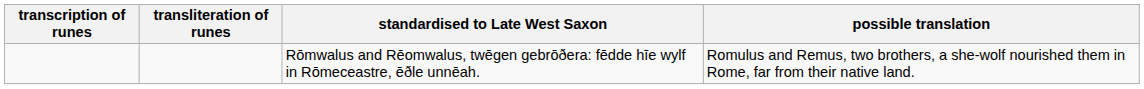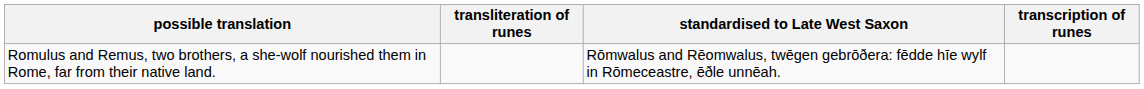columns swapped: transcription of runes <-> possible translation
